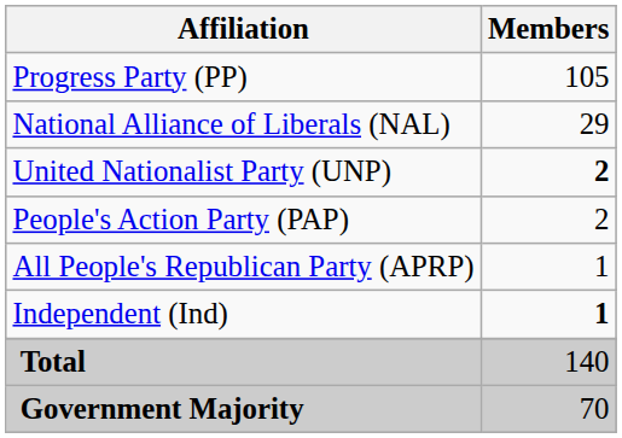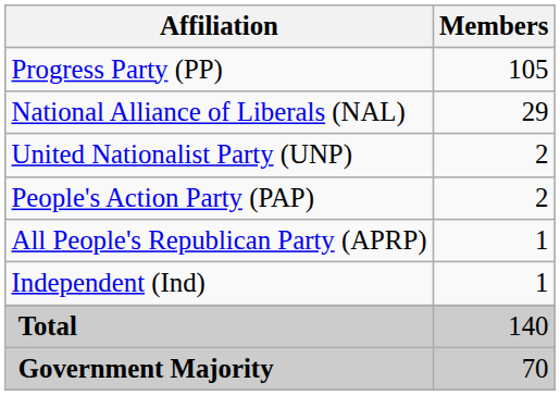United Nationalist Party (UNP) | Members: bold -> normal
Independent (Ind) | Members: bold -> normal
